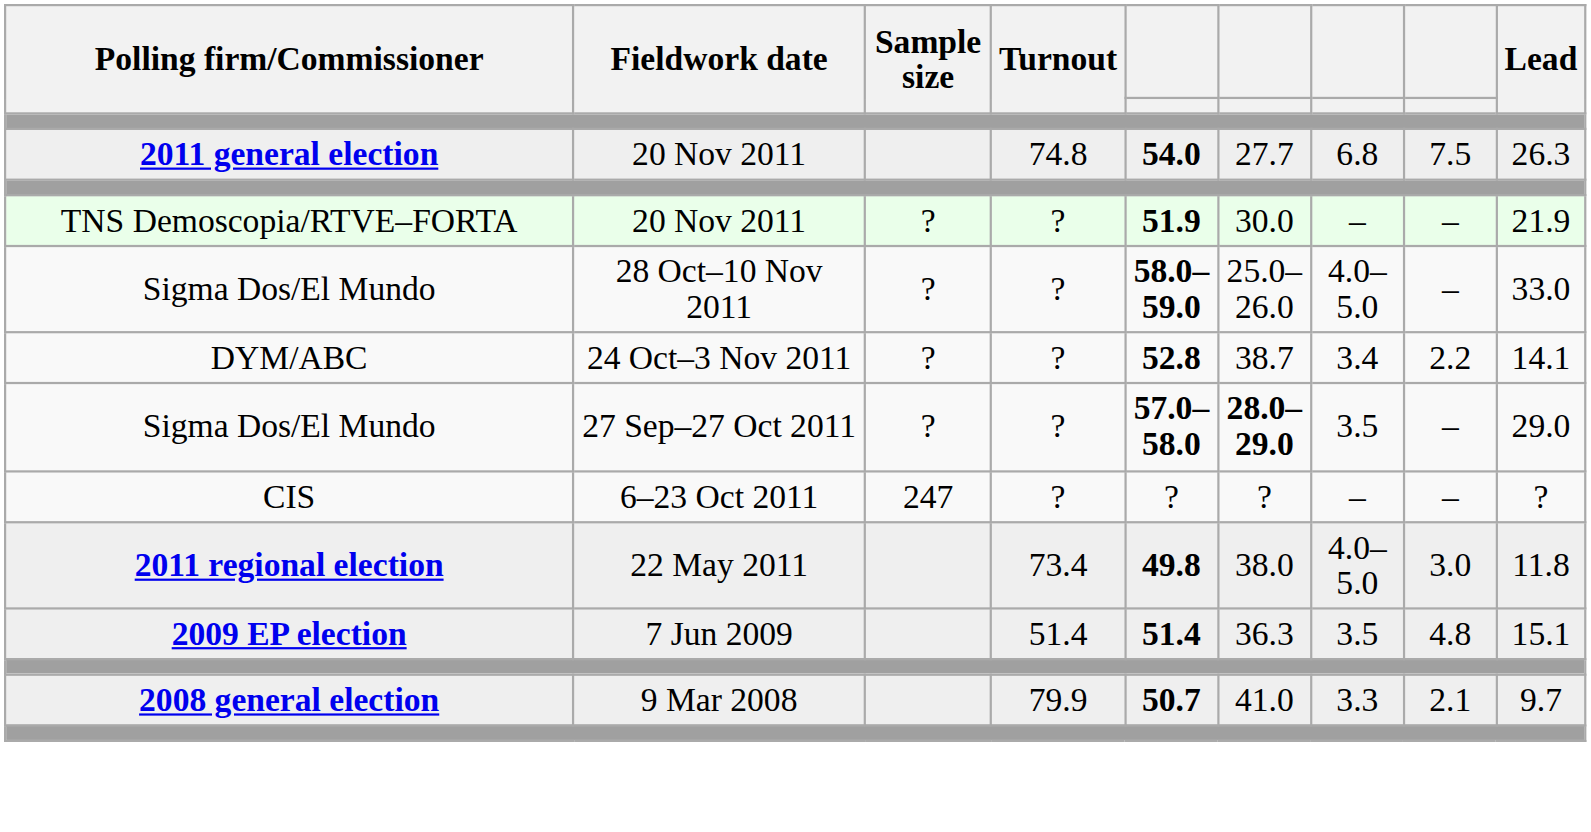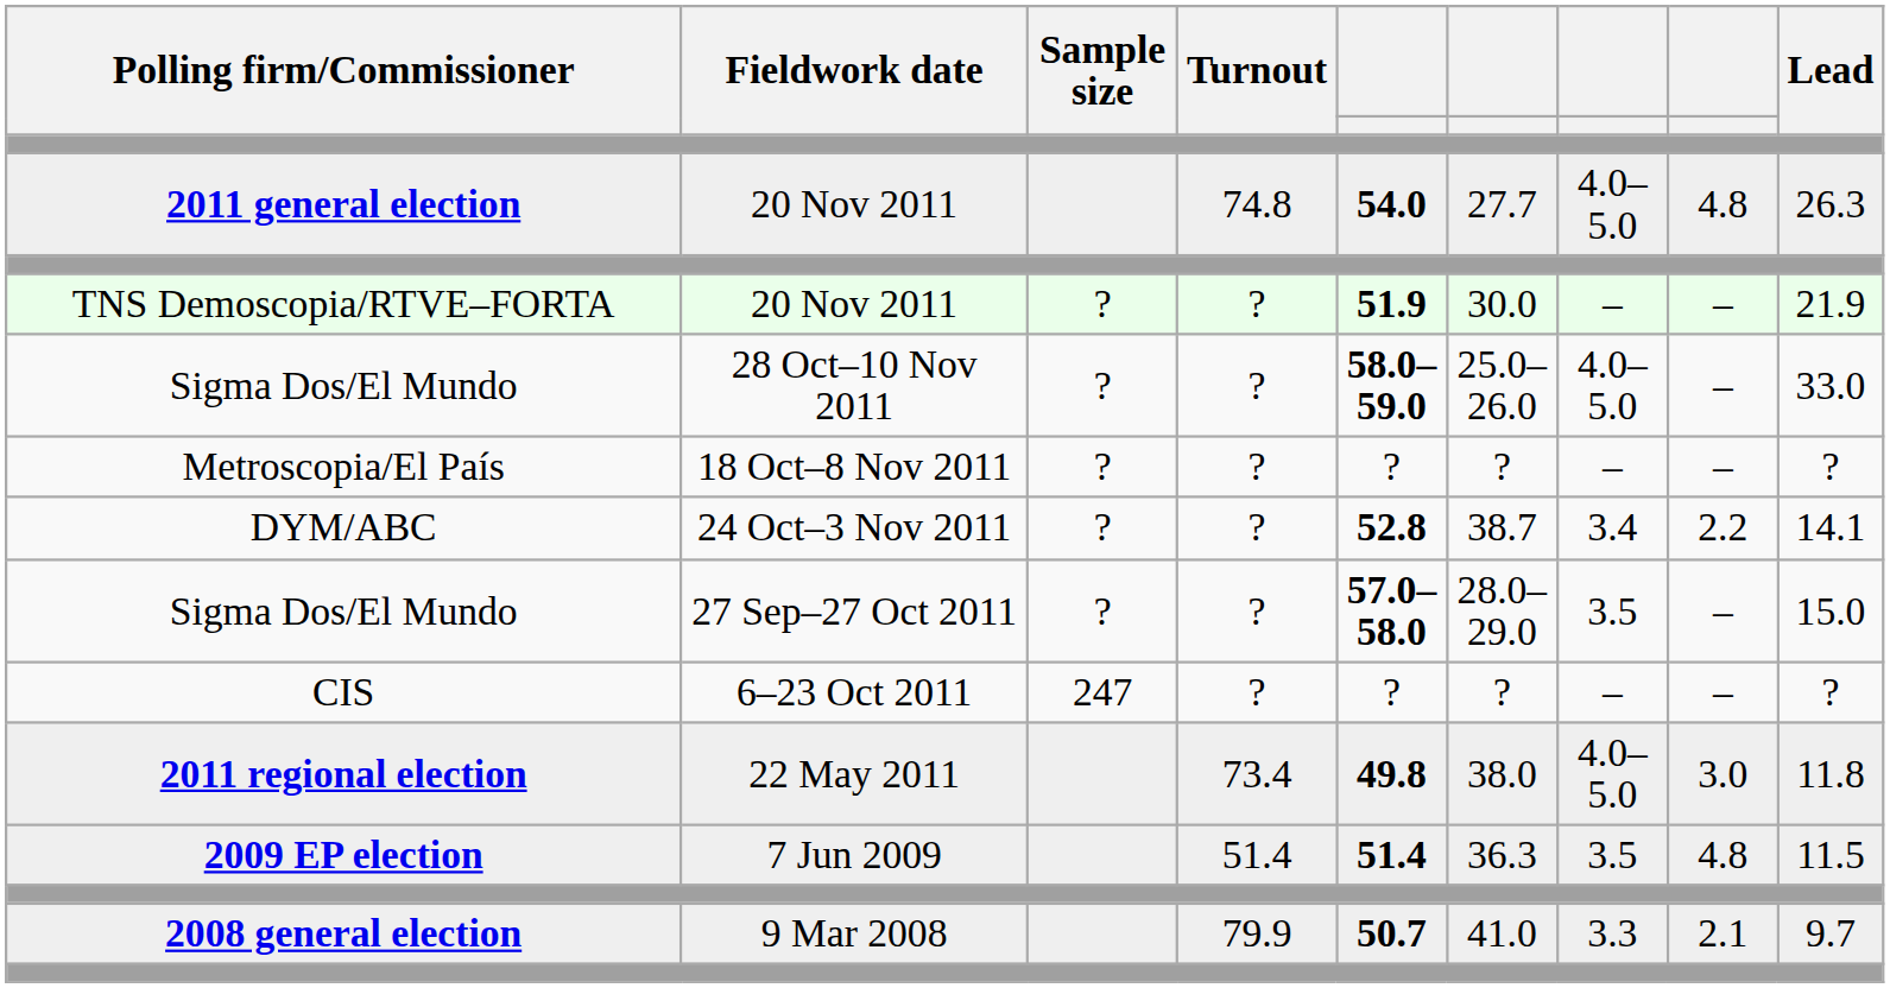2011 general election | column 7: 6.8 -> 4.0– 5.0
2011 general election | column 8: 7.5 -> 4.8
+ row: Metroscopia/El País | 18 Oct–8 Nov 2011 | ? | ? | ? | ? | – | – | ?
Sigma Dos/El Mundo / 27 Sep–27 Oct 2011 | column 6: bold -> normal
Sigma Dos/El Mundo / 27 Sep–27 Oct 2011 | Lead: 29.0 -> 15.0
2009 EP election | Lead: 15.1 -> 11.5
